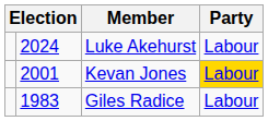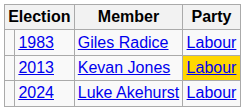rows swapped: Giles Radice <-> Luke Akehurst
Kevan Jones | column 2: 2001 -> 2013
